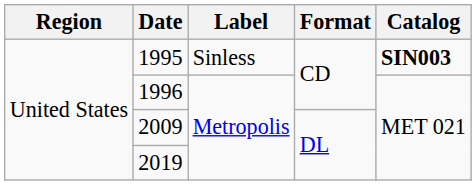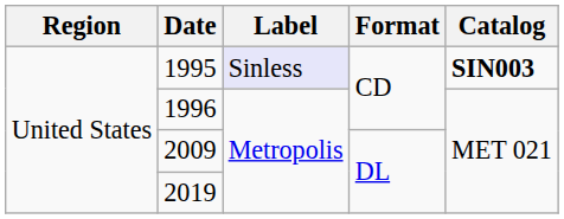1995 | Label: no background -> lavender background
